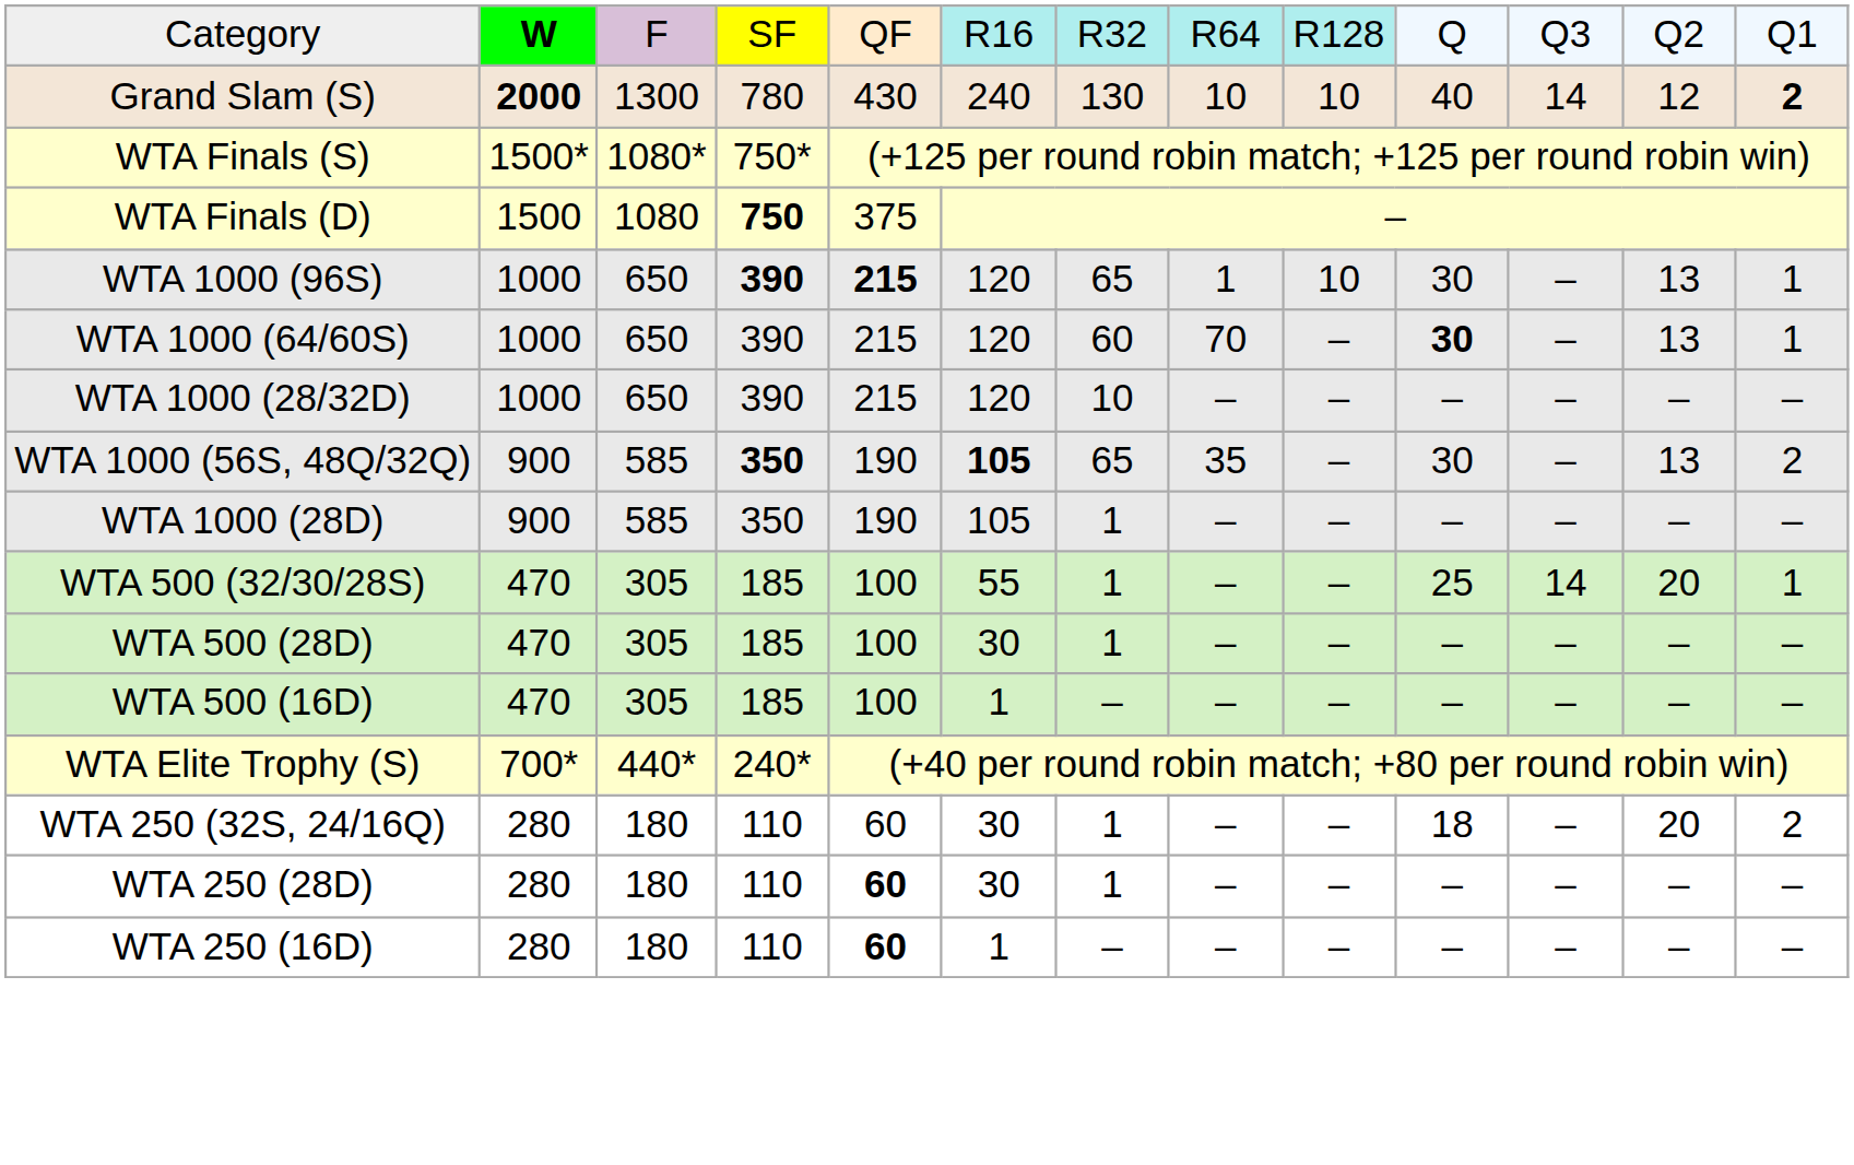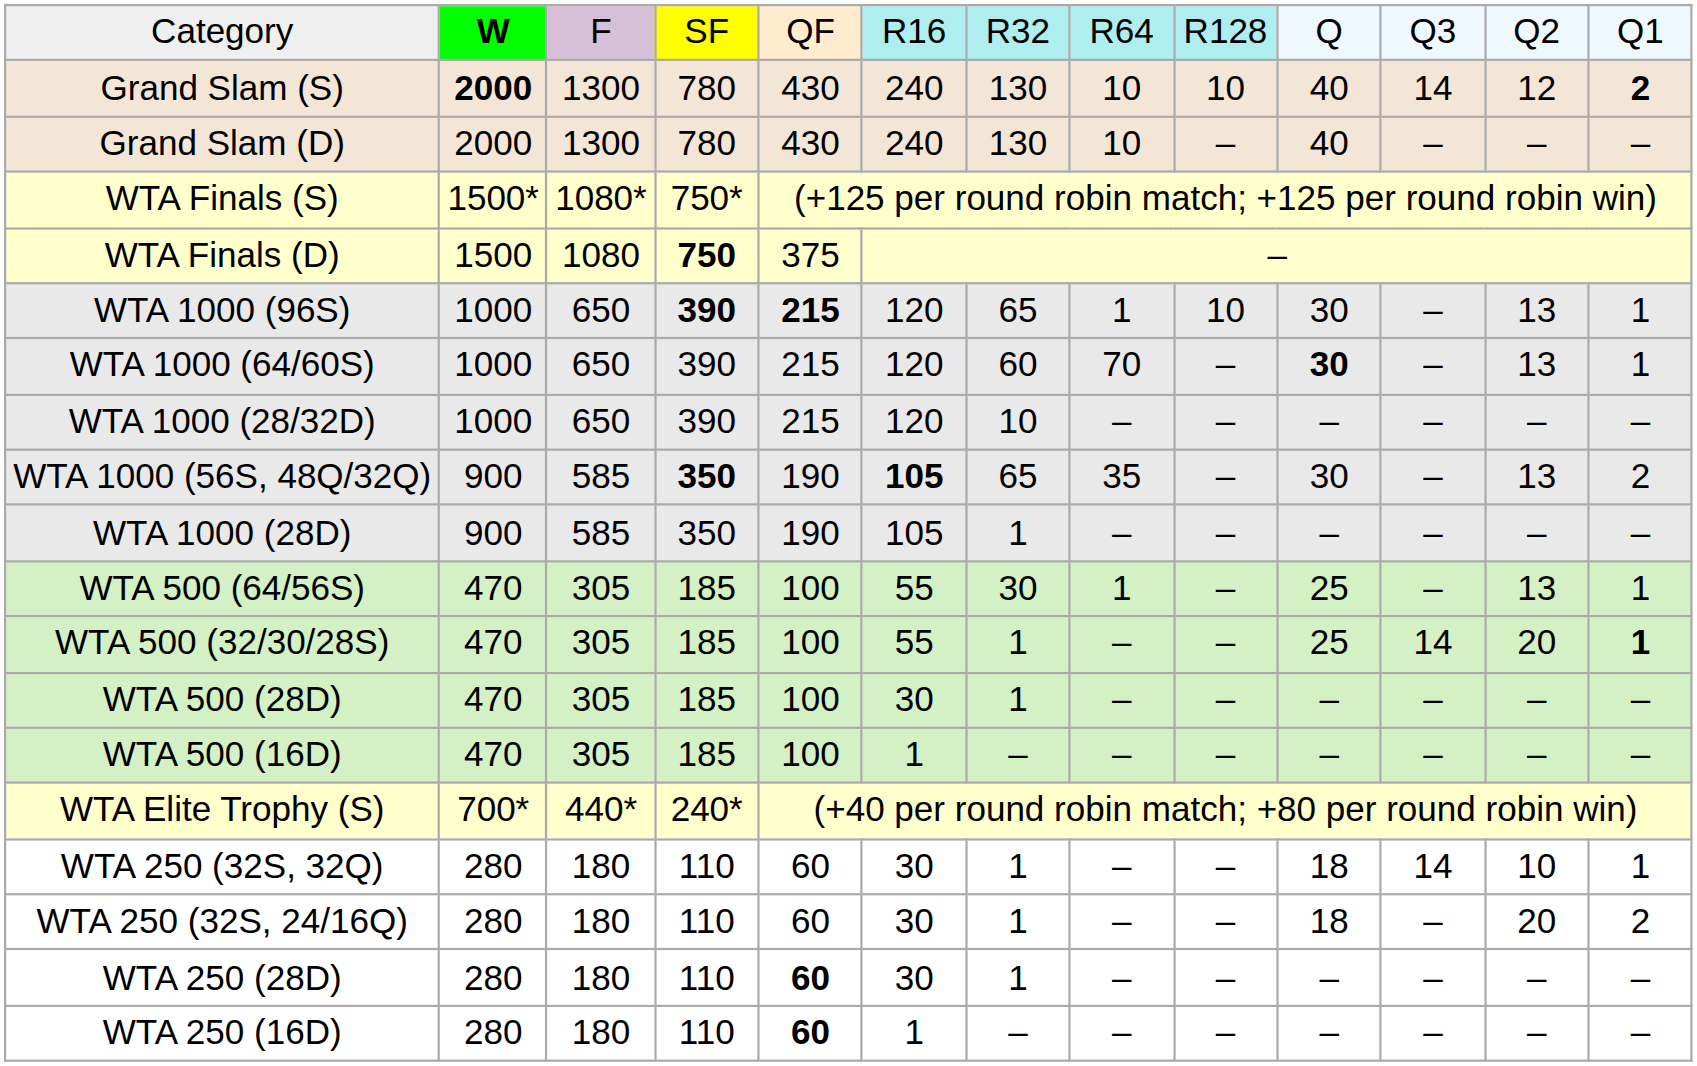+ row: Grand Slam (D) | 2000 | 1300 | 780 | 430 | 240 | 130 | 10 | – | 40 | – | – | –
+ row: WTA 500 (64/56S) | 470 | 305 | 185 | 100 | 55 | 30 | 1 | – | 25 | – | 13 | 1
WTA 500 (32/30/28S) | column 13: normal -> bold
+ row: WTA 250 (32S, 32Q) | 280 | 180 | 110 | 60 | 30 | 1 | – | – | 18 | 14 | 10 | 1
